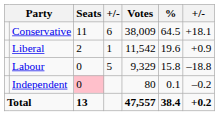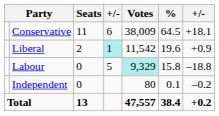Liberal | column 4: no background -> paleturquoise background
Labour | Votes: no background -> paleturquoise background
Independent | Seats: pink background -> no background
